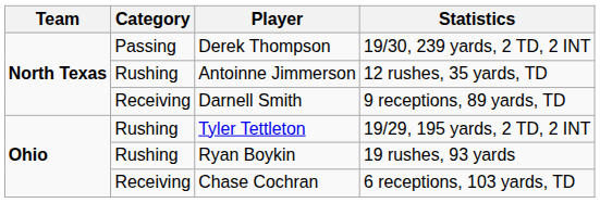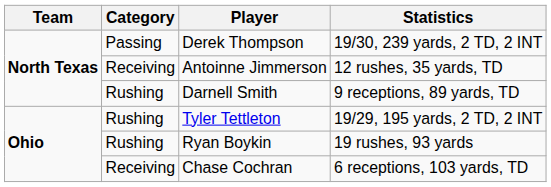Antoinne Jimmerson | Category: Rushing -> Receiving
Darnell Smith | Category: Receiving -> Rushing
